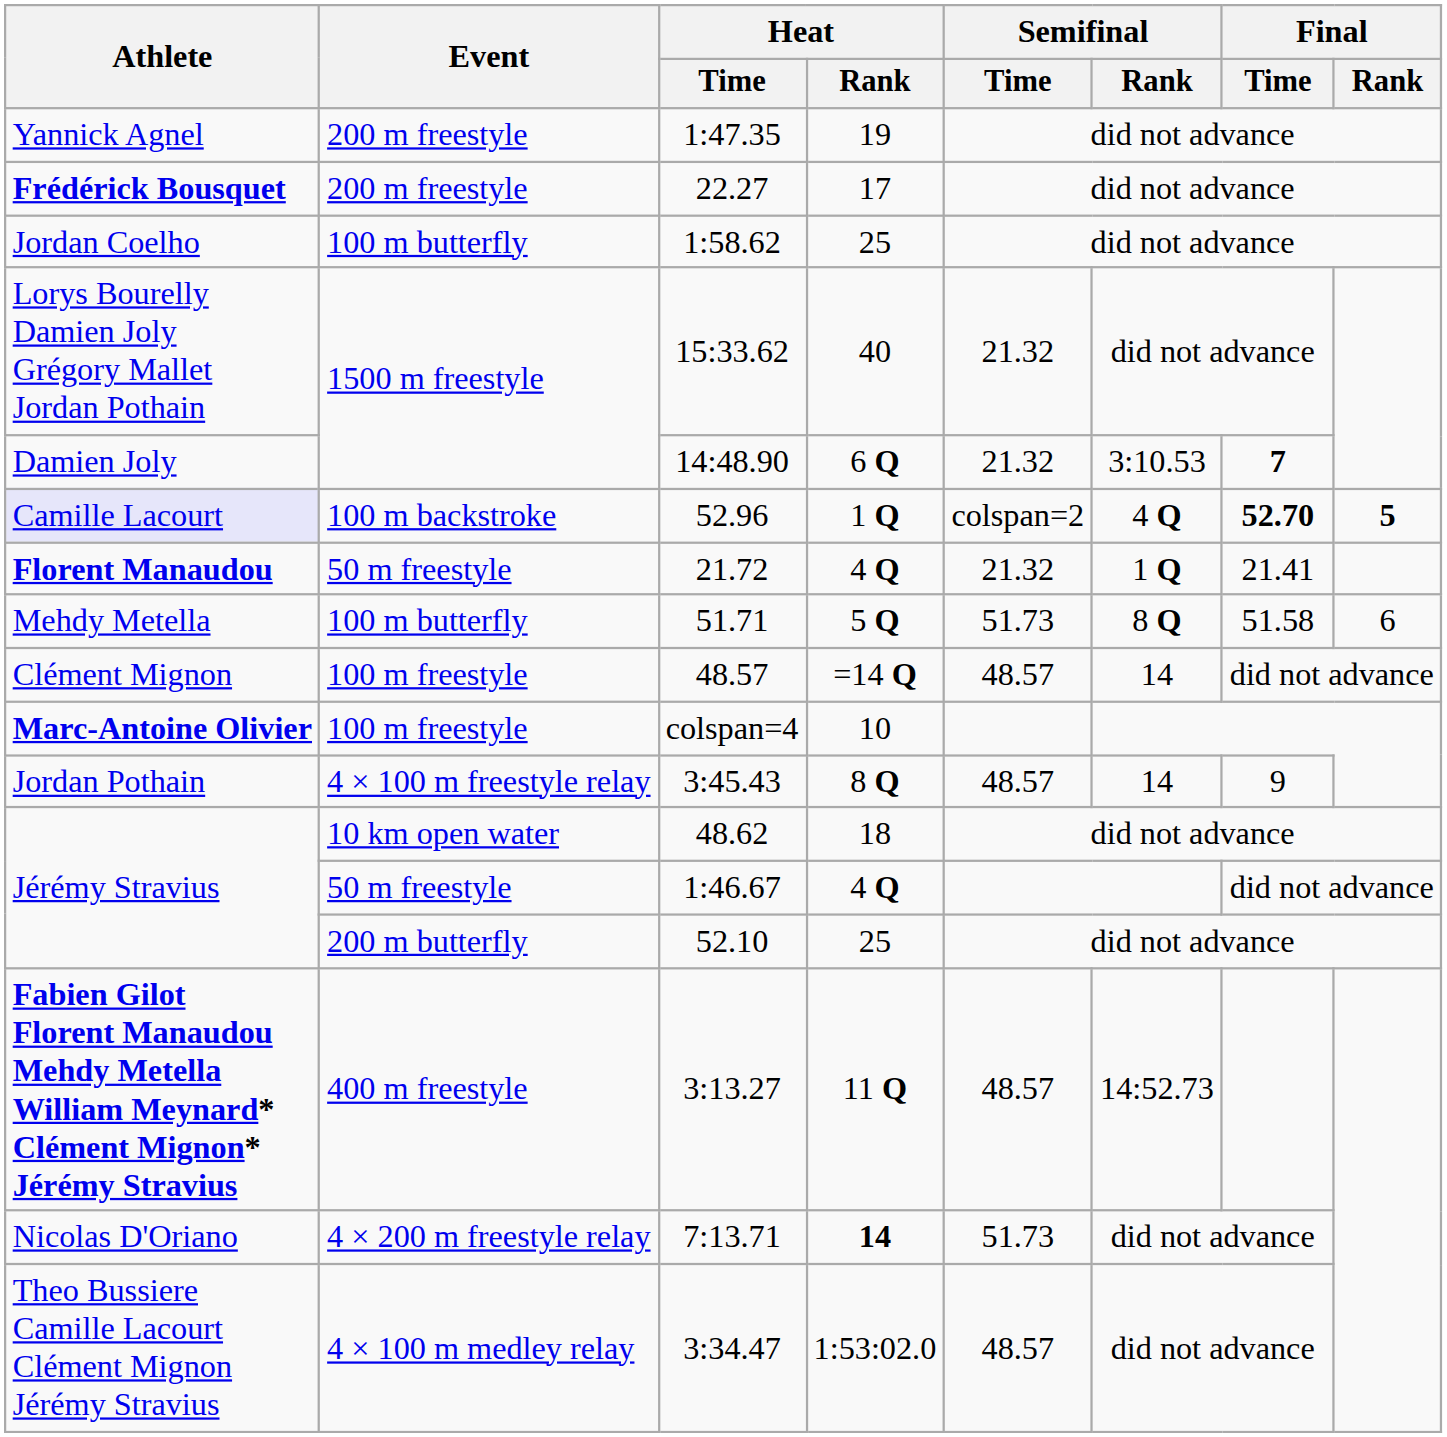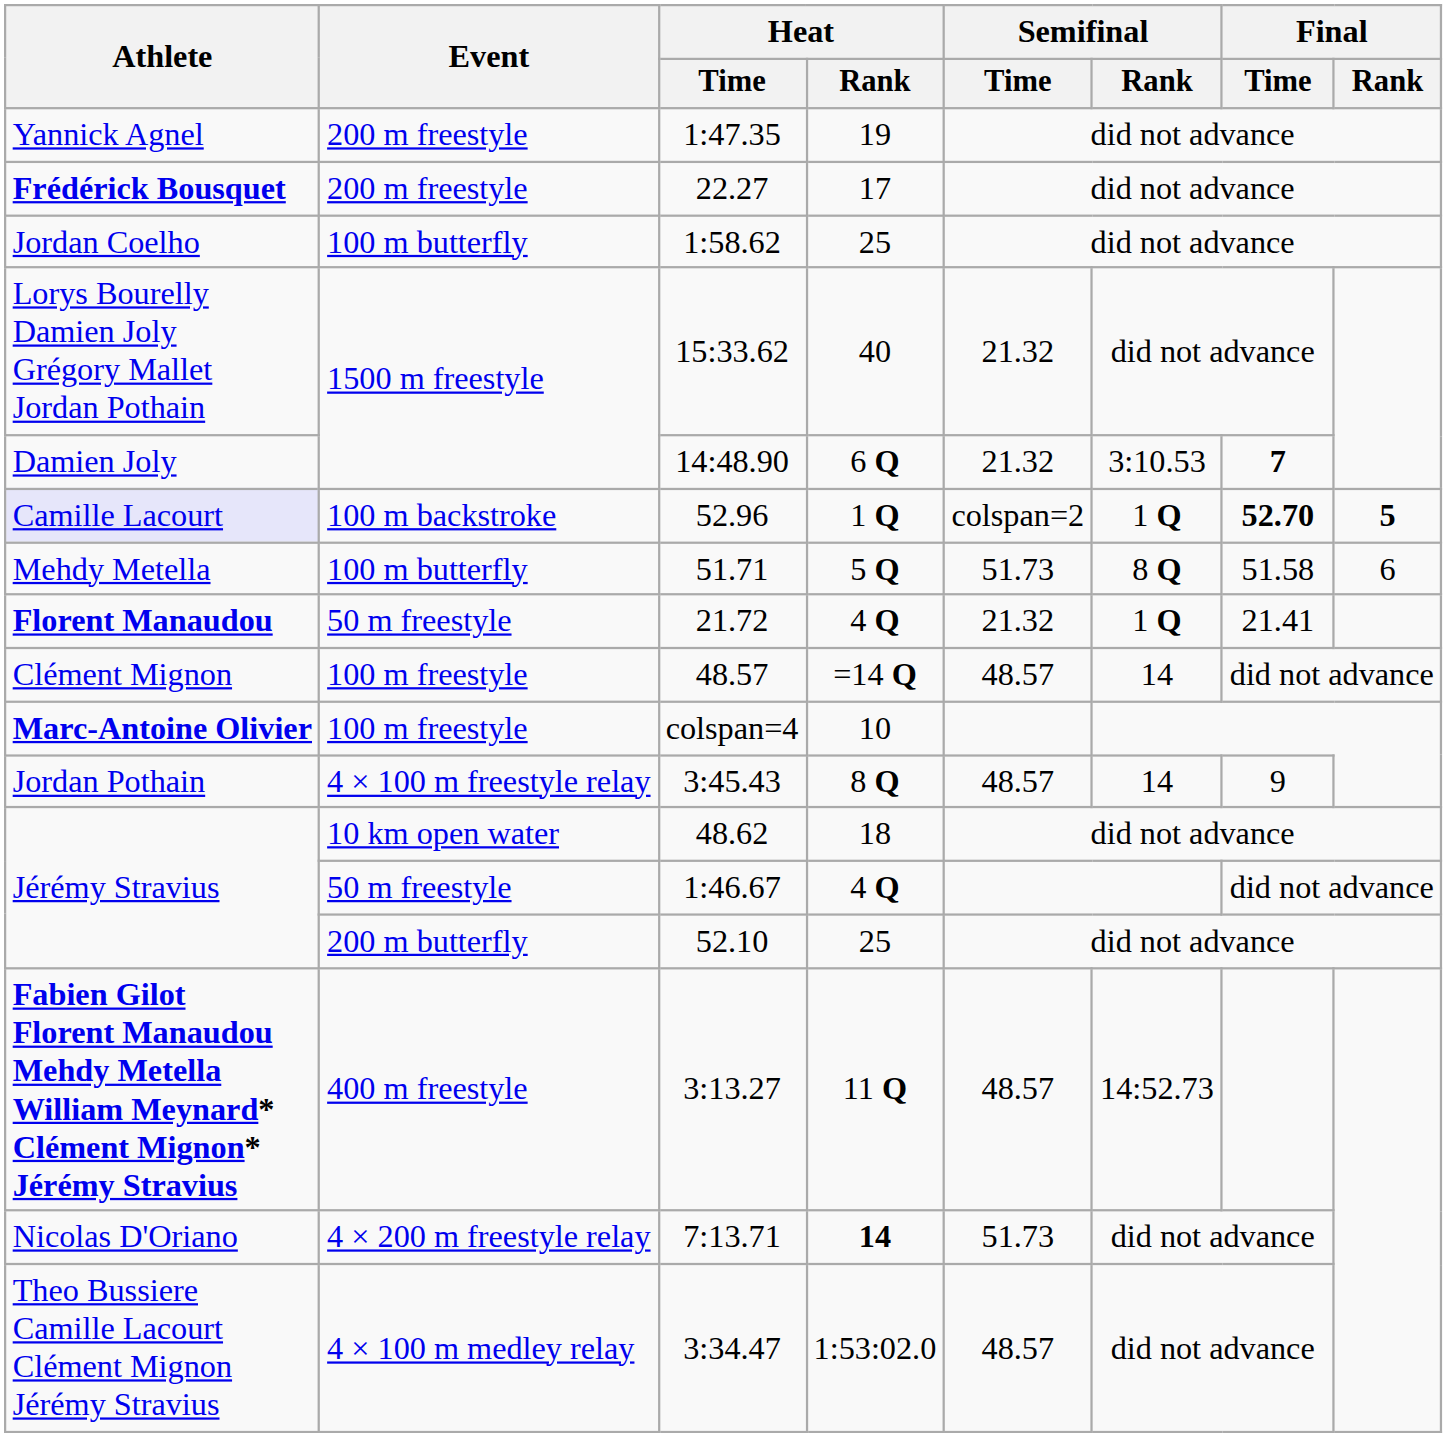52.96 | Semifinal / Rank: 4 Q -> 1 Q
rows swapped: 21.72 <-> 51.71
